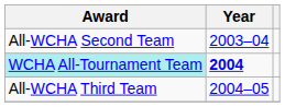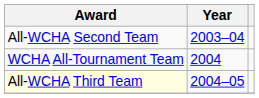row 3 | Award: paleturquoise background -> no background
row 3 | Year: bold -> normal
row 4 | Award: no background -> lightyellow background
